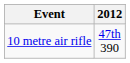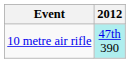10 metre air rifle | 2012: no background -> paleturquoise background
